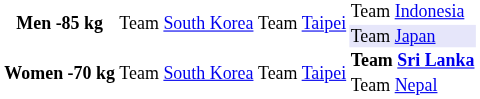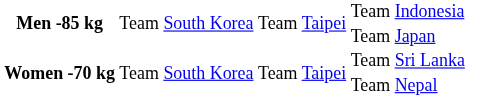Team Japan | column 4: lavender background -> no background
Team Sri Lanka | column 4: bold -> normal
